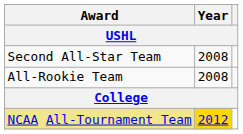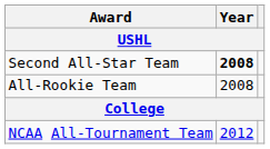row 3 | Year: normal -> bold
row 6 | Award: khaki background -> no background
row 6 | Year: gold background -> no background
